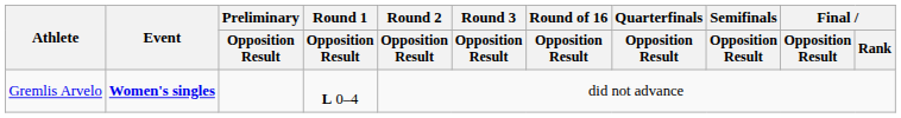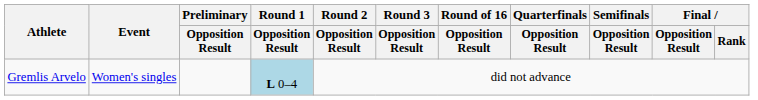Gremlis Arvelo | Event: bold -> normal
Gremlis Arvelo | Round 1 / Opposition Result: no background -> lightblue background
